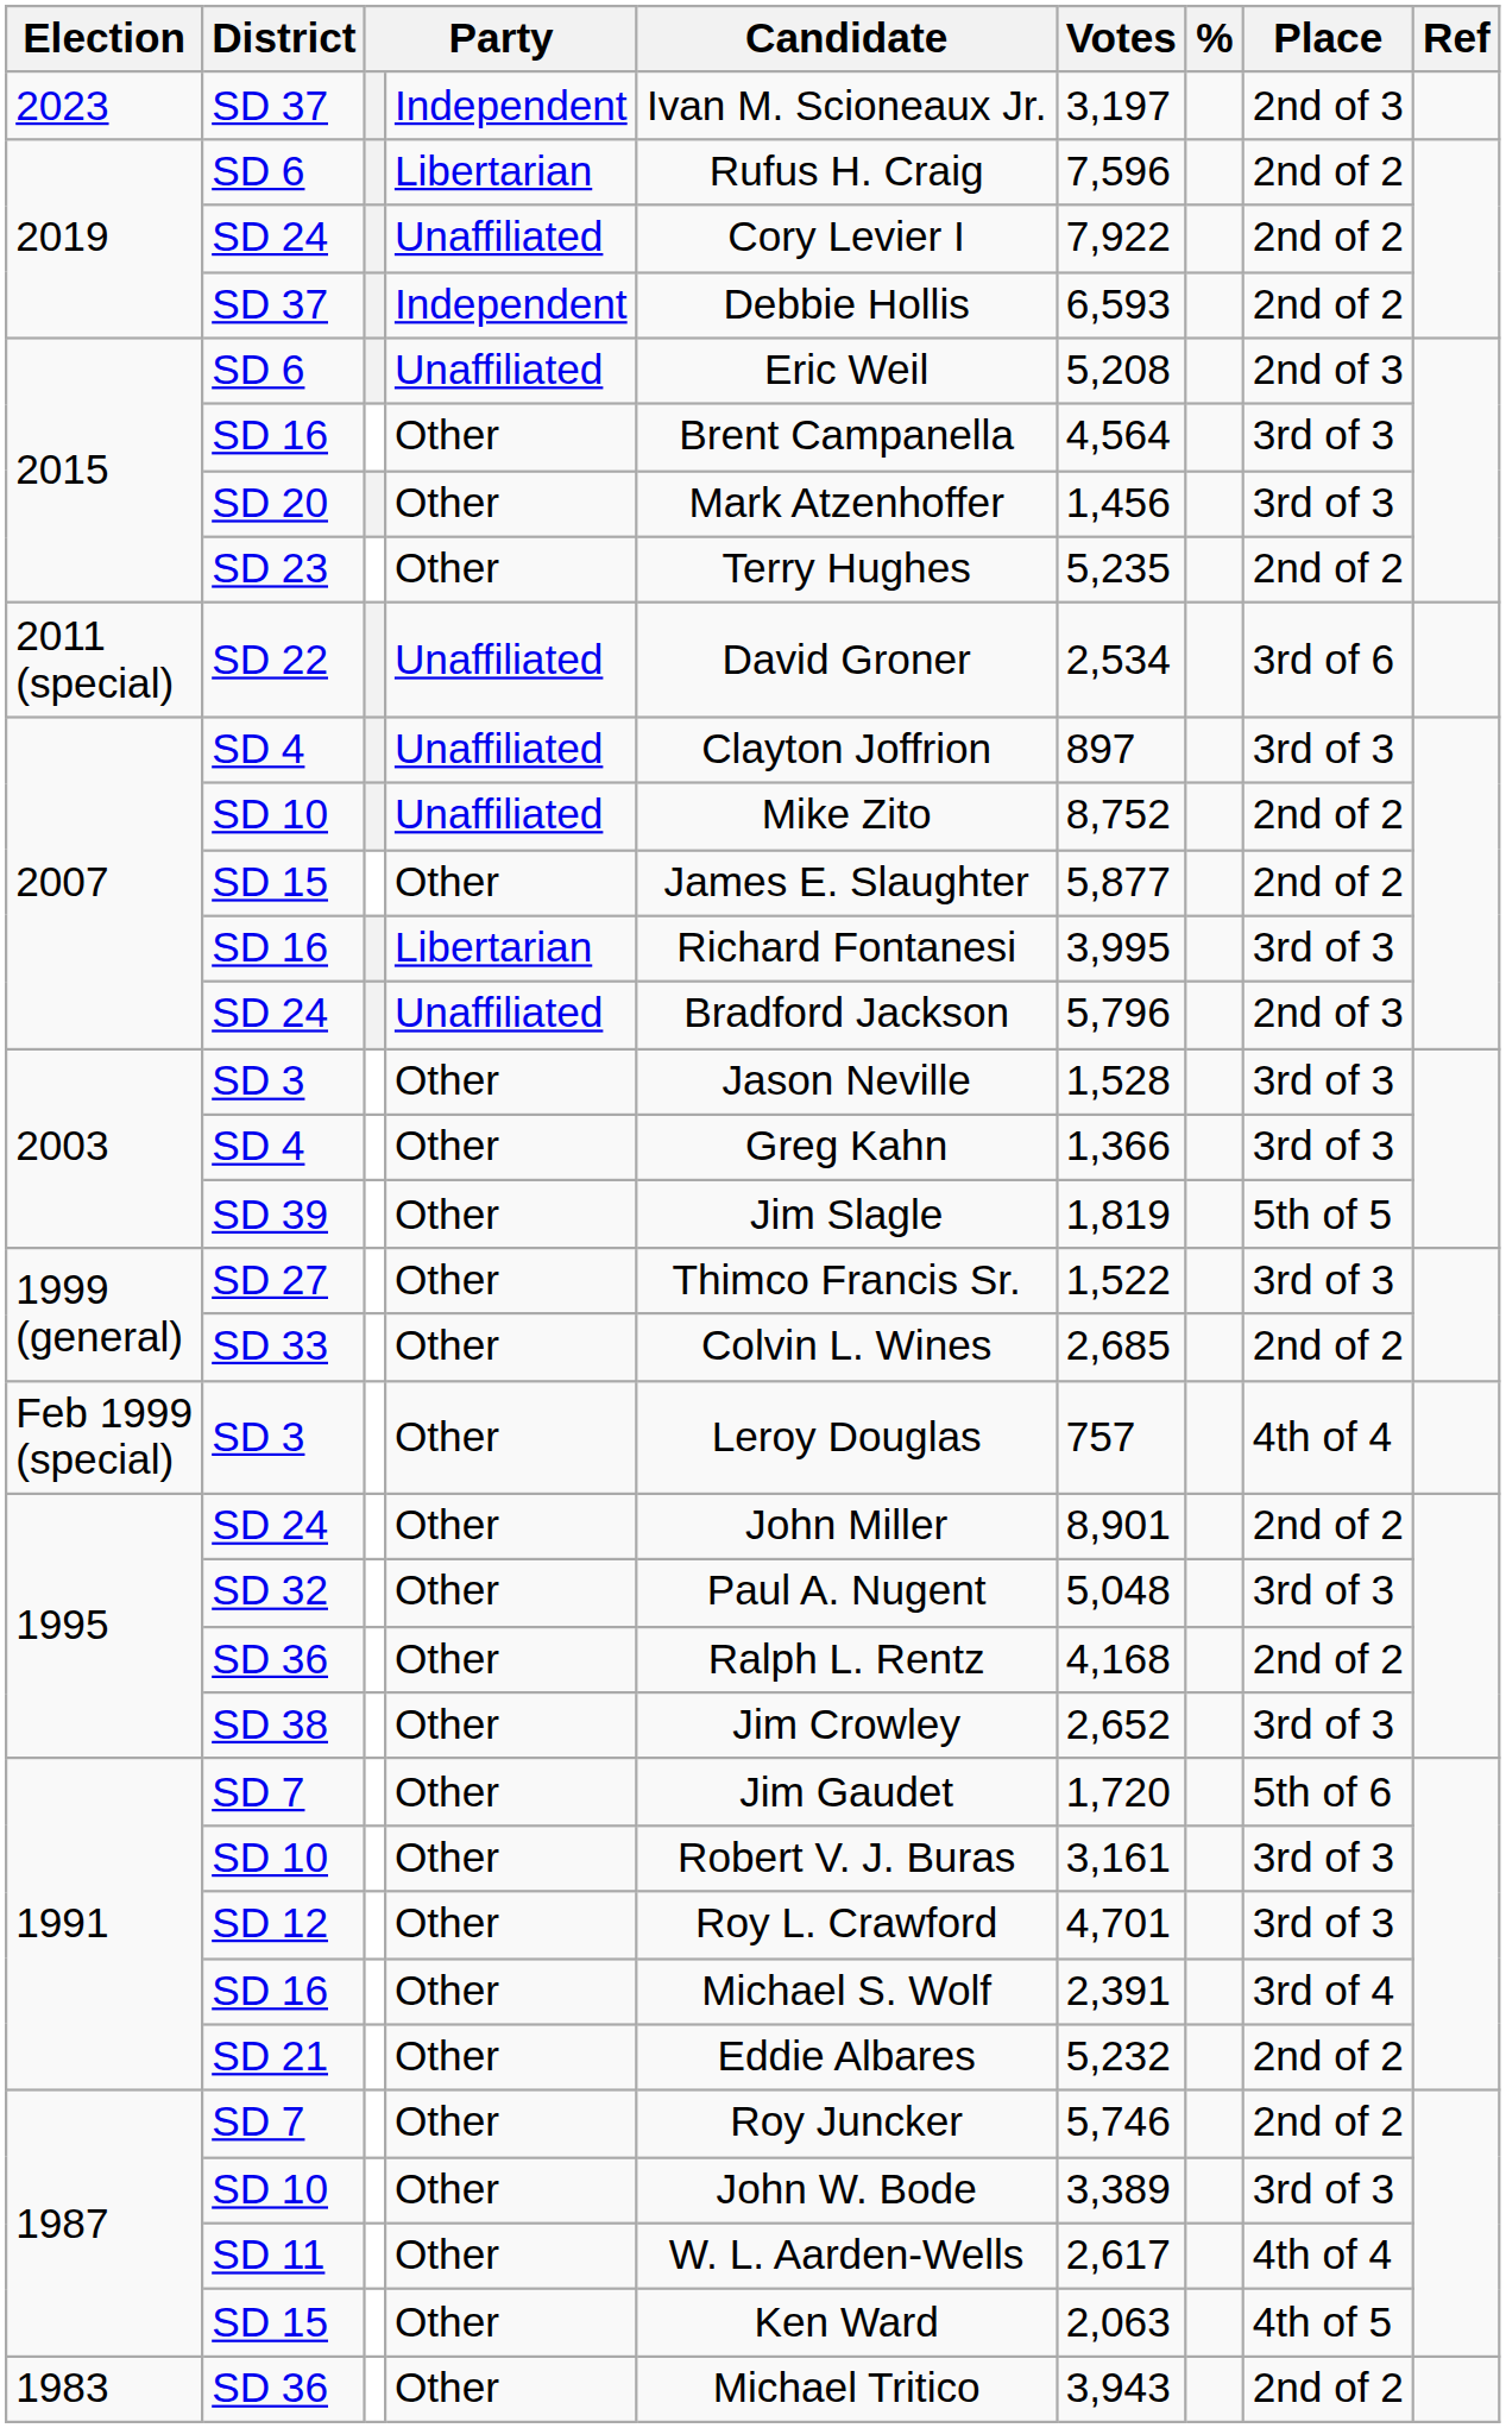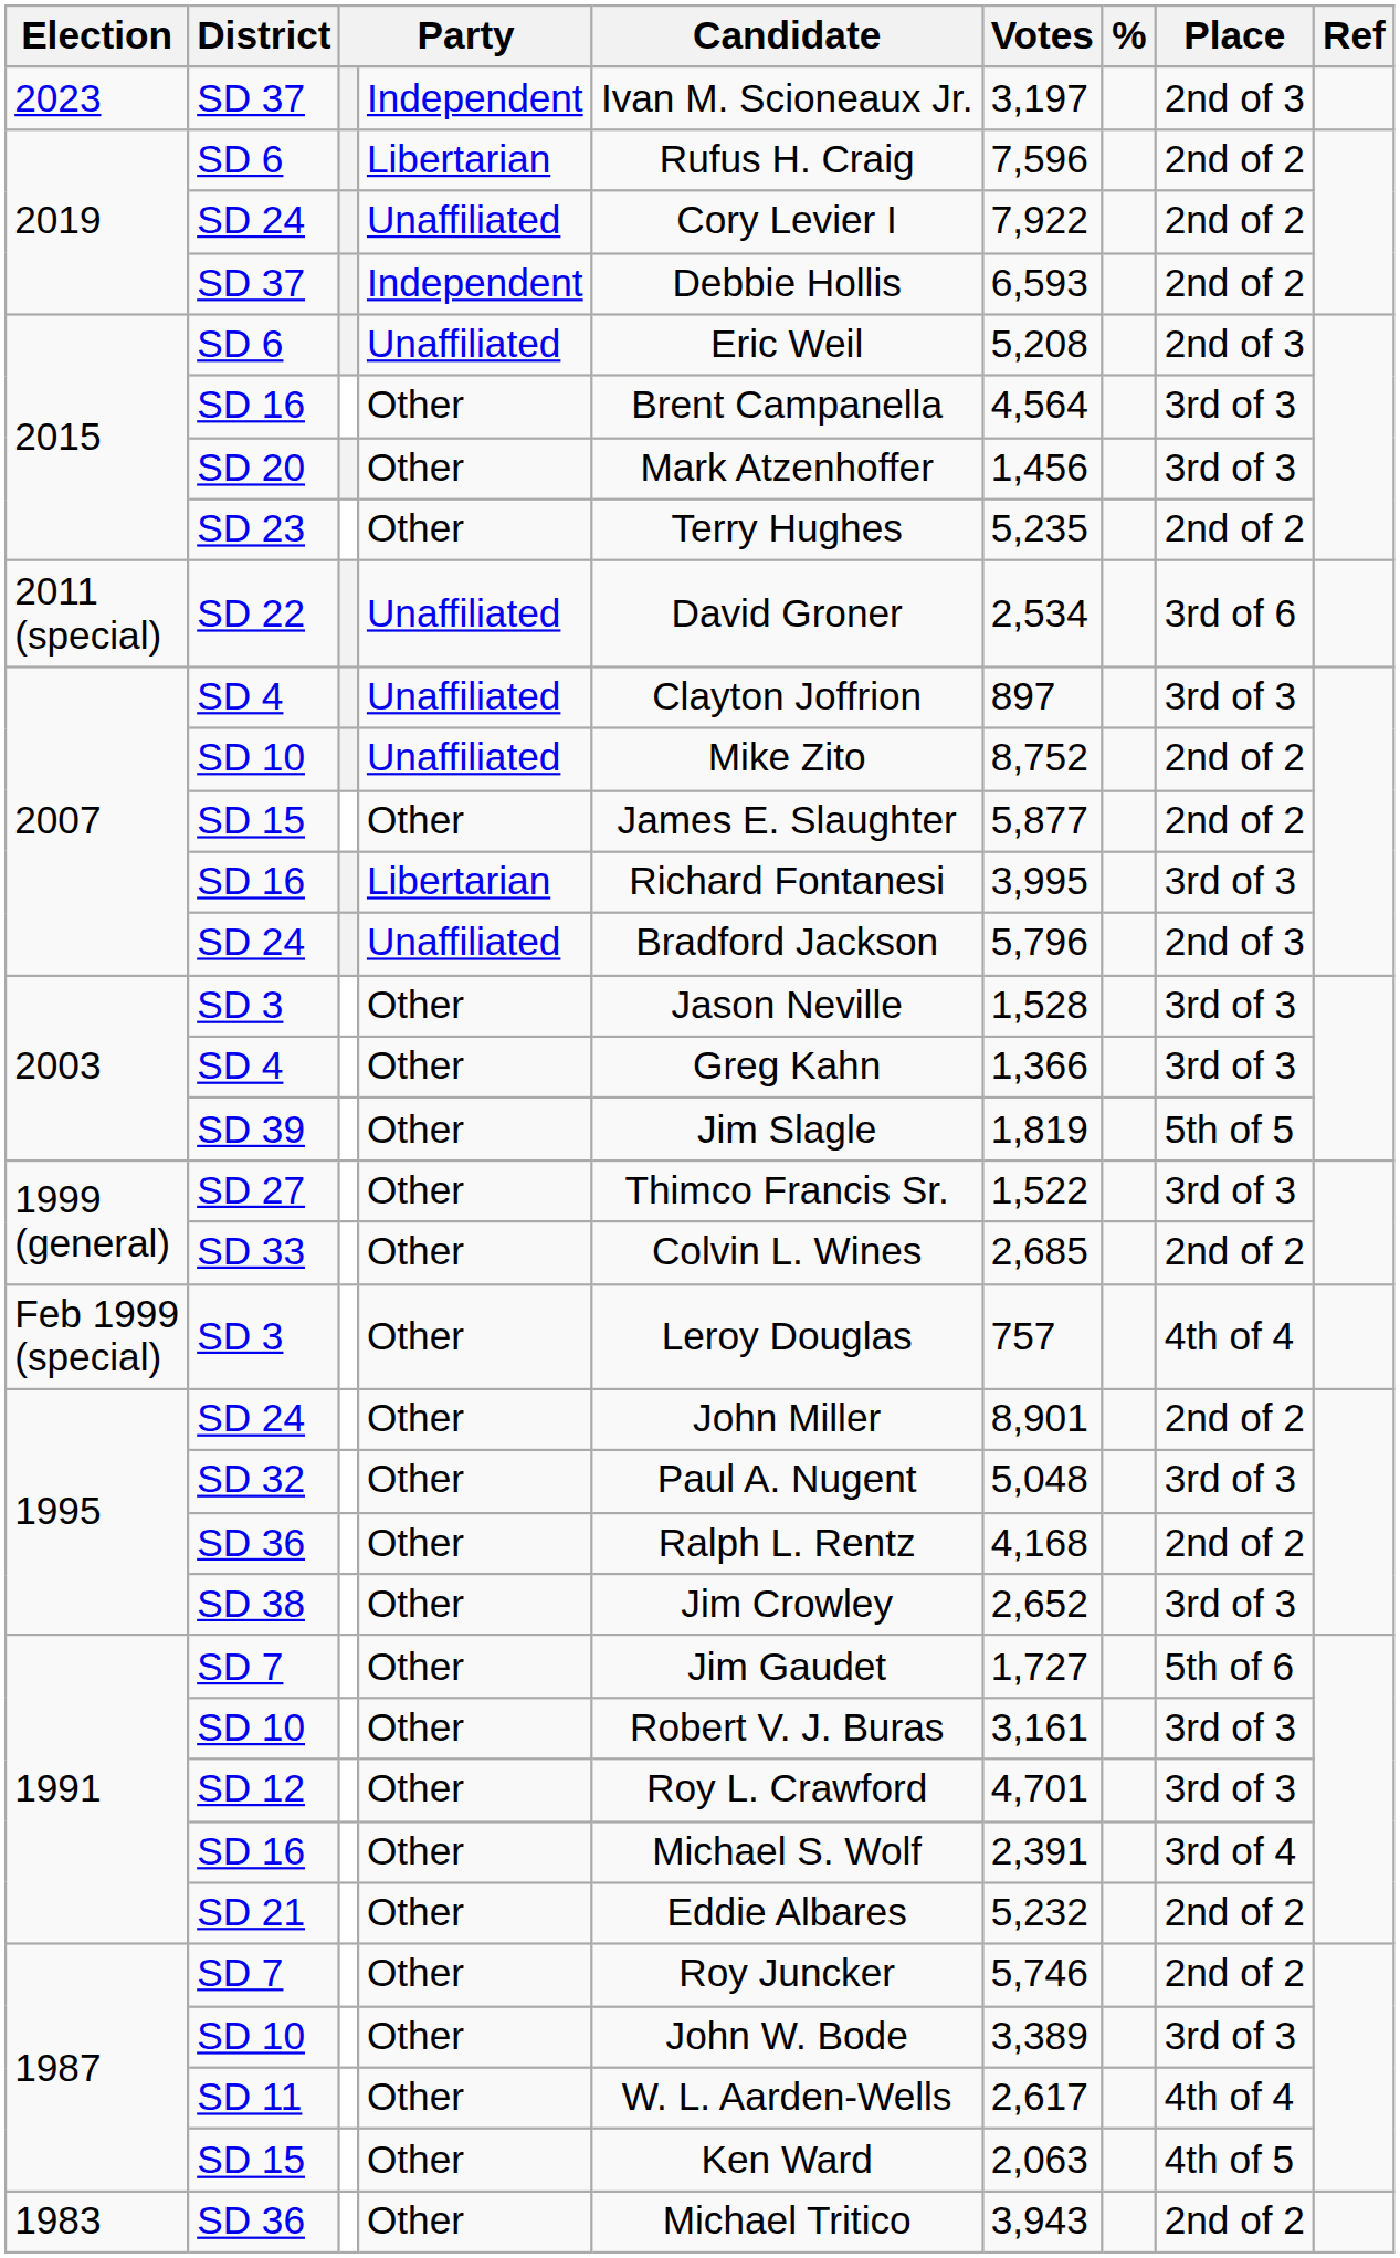1991 / SD 7 | Votes: 1,720 -> 1,727
